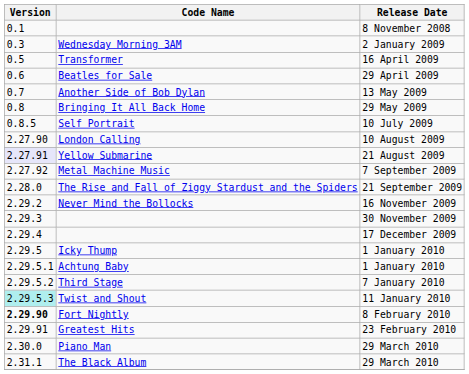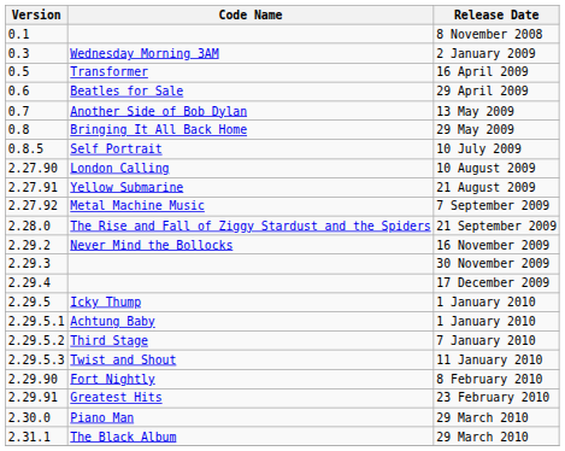Yellow Submarine | Version: lavender background -> no background
Twist and Shout | Version: paleturquoise background -> no background
Fort Nightly | Version: bold -> normal
